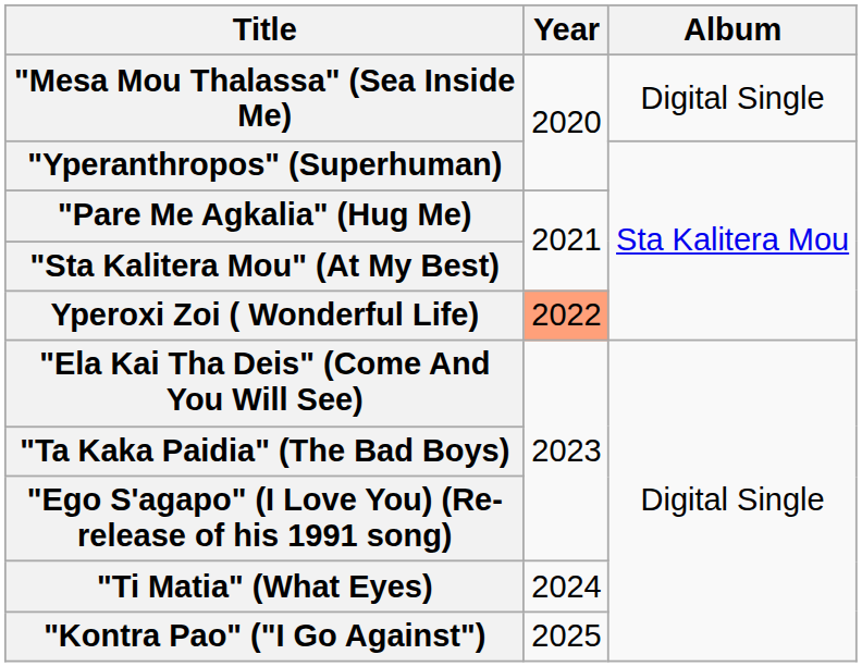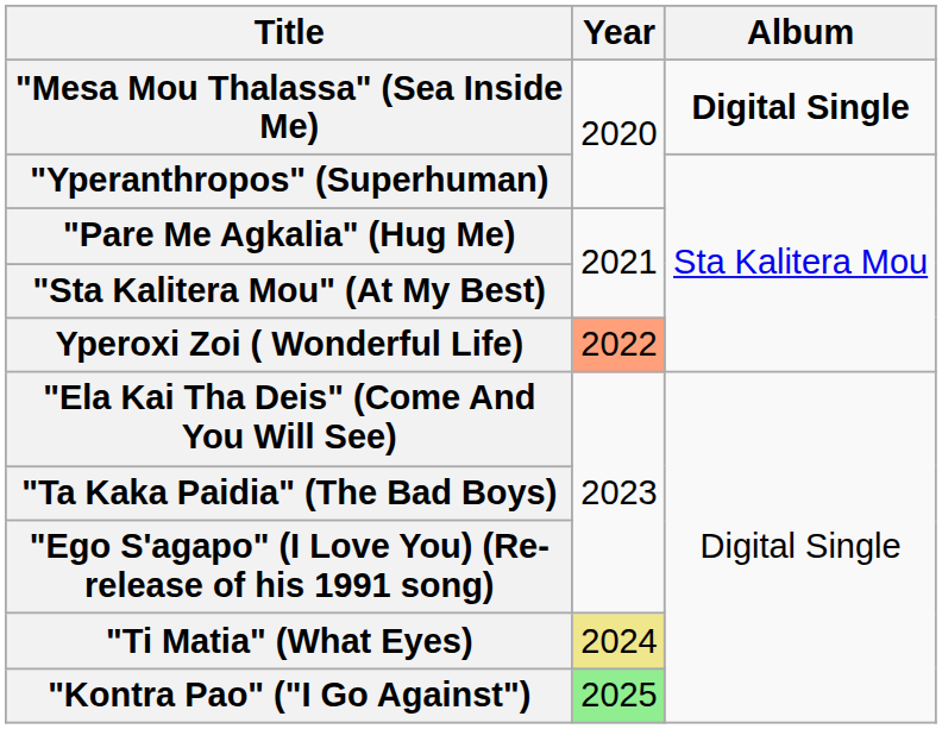"Mesa Mou Thalassa" (Sea Inside Me) | Album: normal -> bold
"Ti Matia" (What Eyes) | Year: no background -> khaki background
"Kontra Pao" ("I Go Against") | Year: no background -> lightgreen background
